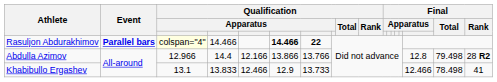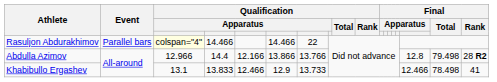Rasuljon Abdurakhimov | Event: bold -> normal
Rasuljon Abdurakhimov | column 6: bold -> normal
Rasuljon Abdurakhimov | column 7: bold -> normal
